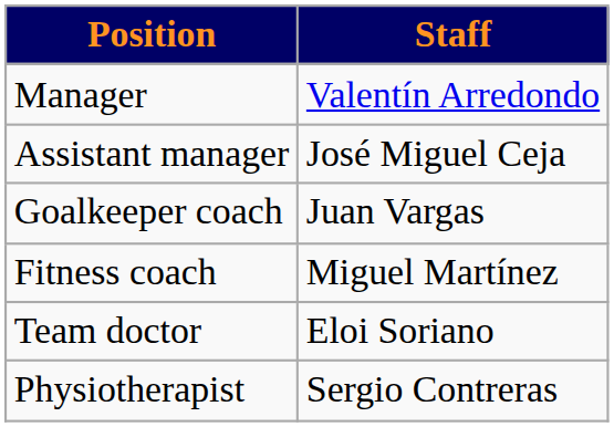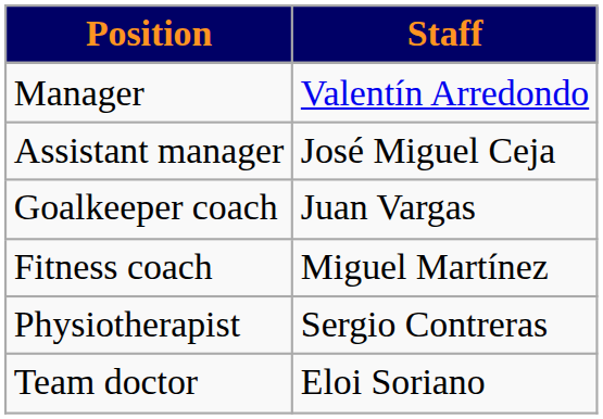rows swapped: Physiotherapist <-> Team doctor
